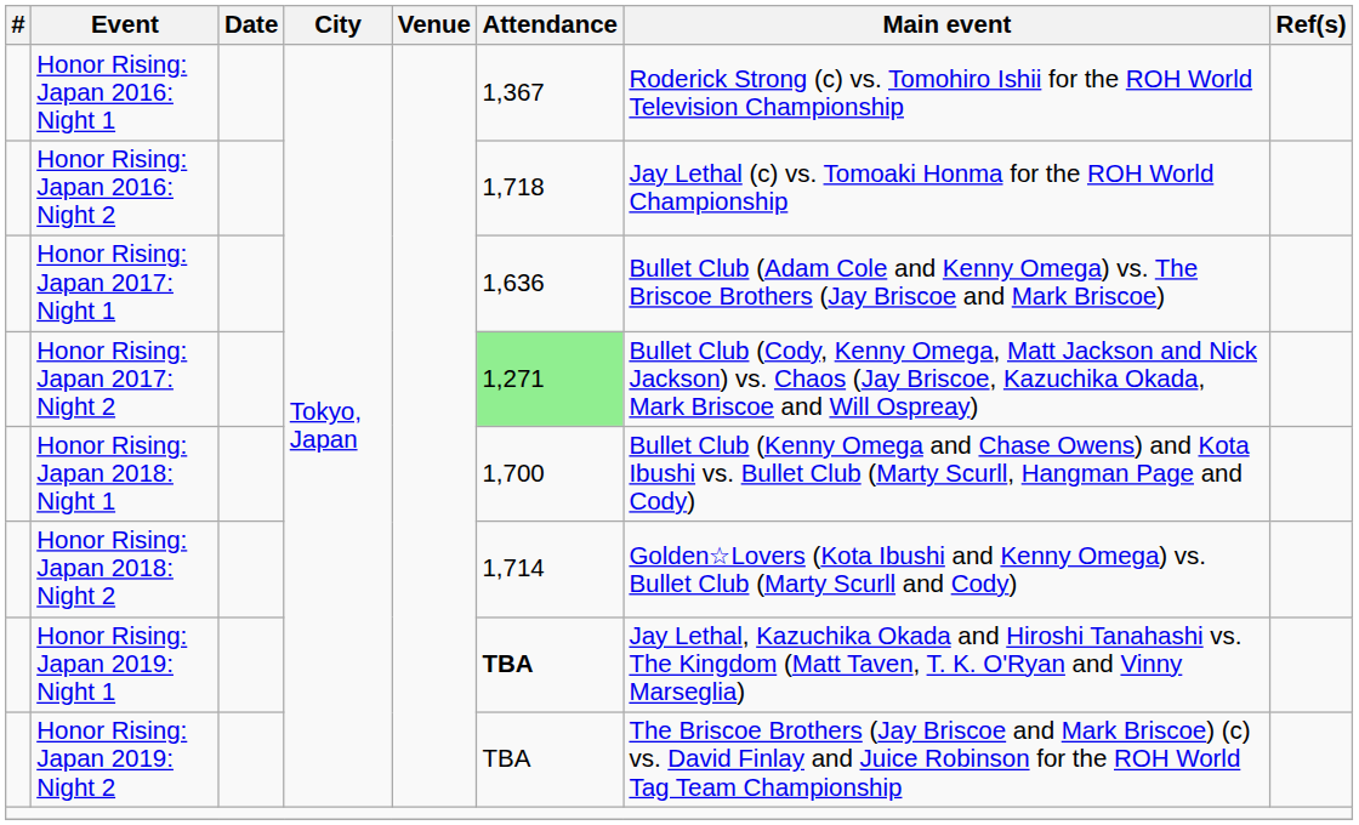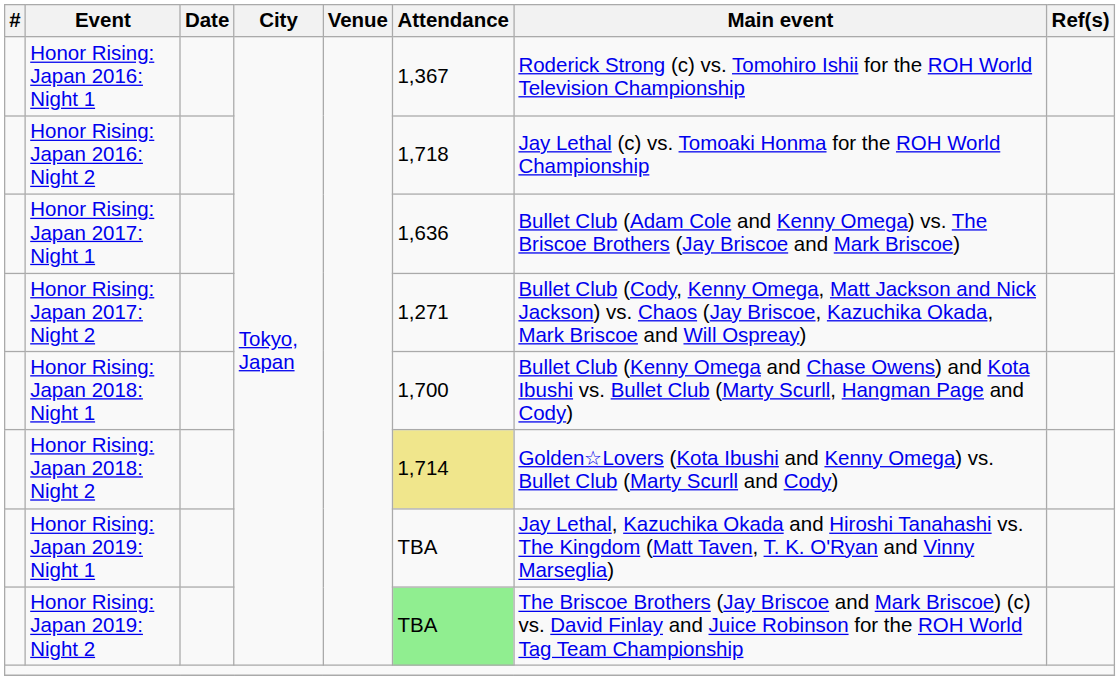Honor Rising: Japan 2017: Night 2 | Attendance: lightgreen background -> no background
Honor Rising: Japan 2018: Night 2 | Attendance: no background -> khaki background
Honor Rising: Japan 2019: Night 1 | Attendance: bold -> normal
Honor Rising: Japan 2019: Night 2 | Attendance: no background -> lightgreen background
